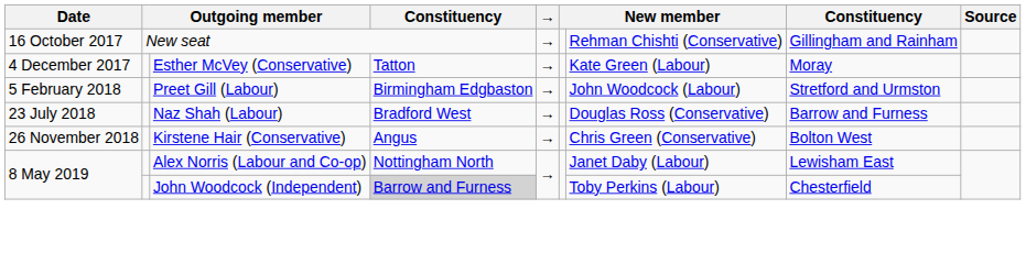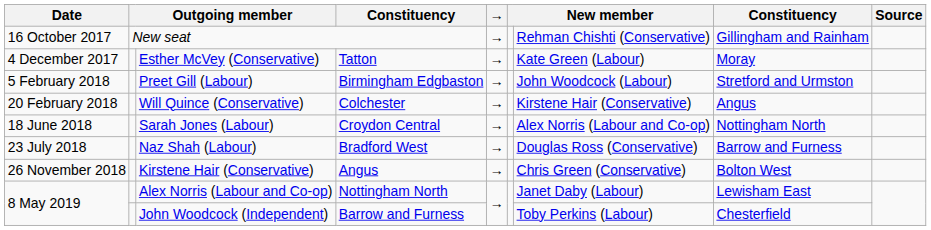+ row: 20 February 2018 | Will Quince (Conservative) | Colchester | → | Kirstene Hair (Conservative) | Angus
+ row: 18 June 2018 | Sarah Jones (Labour) | Croydon Central | → | Alex Norris (Labour and Co-op) | Nottingham North
John Woodcock (Independent) | column 4: lightgrey background -> no background
